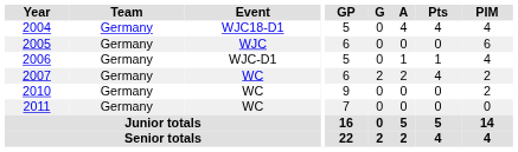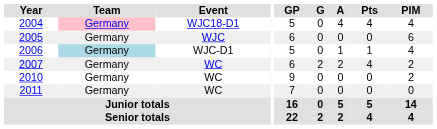2004 | Team: no background -> pink background
2006 | Team: no background -> lightblue background
